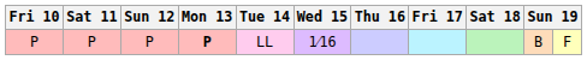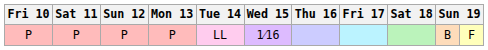row 2 | Mon 13: bold -> normal
